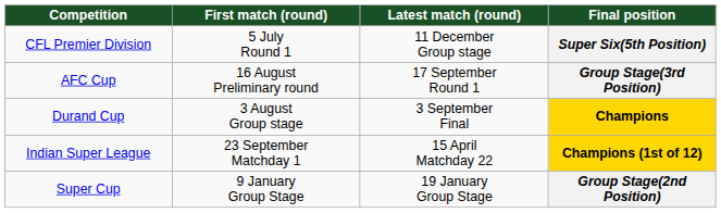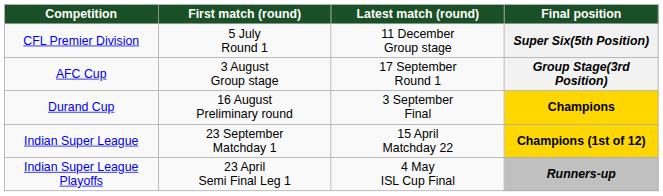Group Stage(3rd Position) | First match (round): 16 August Preliminary round -> 3 August Group stage
Champions | First match (round): 3 August Group stage -> 16 August Preliminary round
+ row: Indian Super League Playoffs | 23 April Semi Final Leg 1 | 4 May ISL Cup Final | Runners-up
- row: Super Cup | 9 January Group Stage | 19 January Group Stage | Group Stage(2nd Position)
